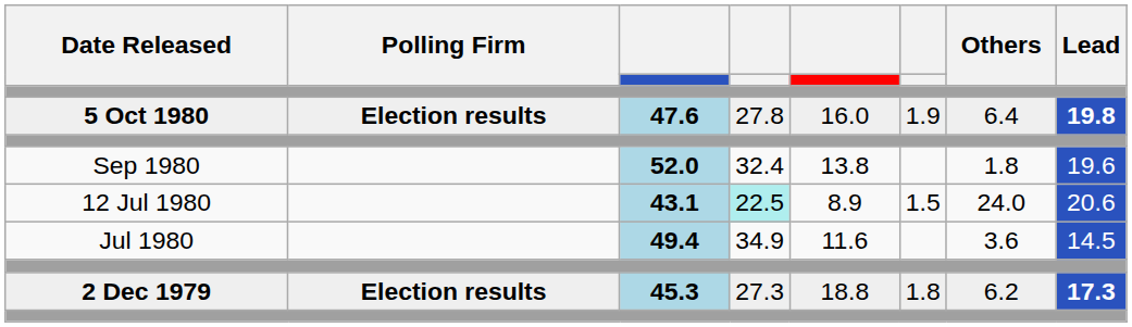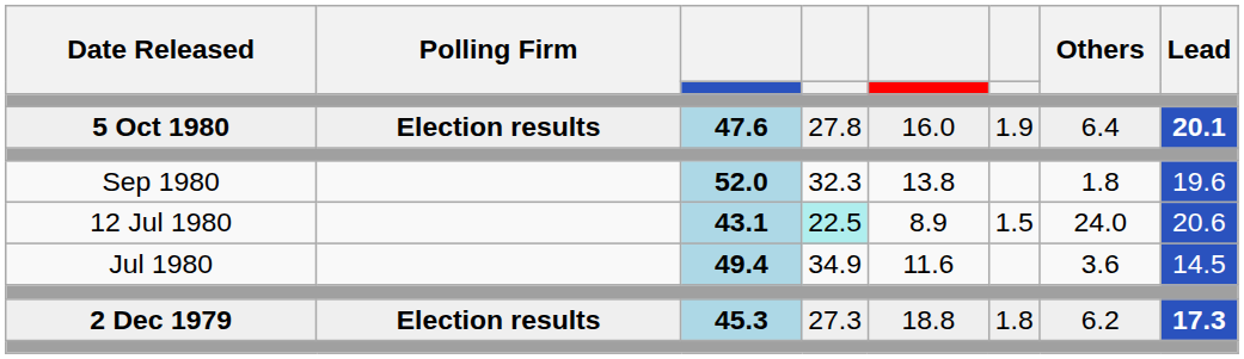5 Oct 1980 | Lead: 19.8 -> 20.1
Sep 1980 | column 4: 32.4 -> 32.3
